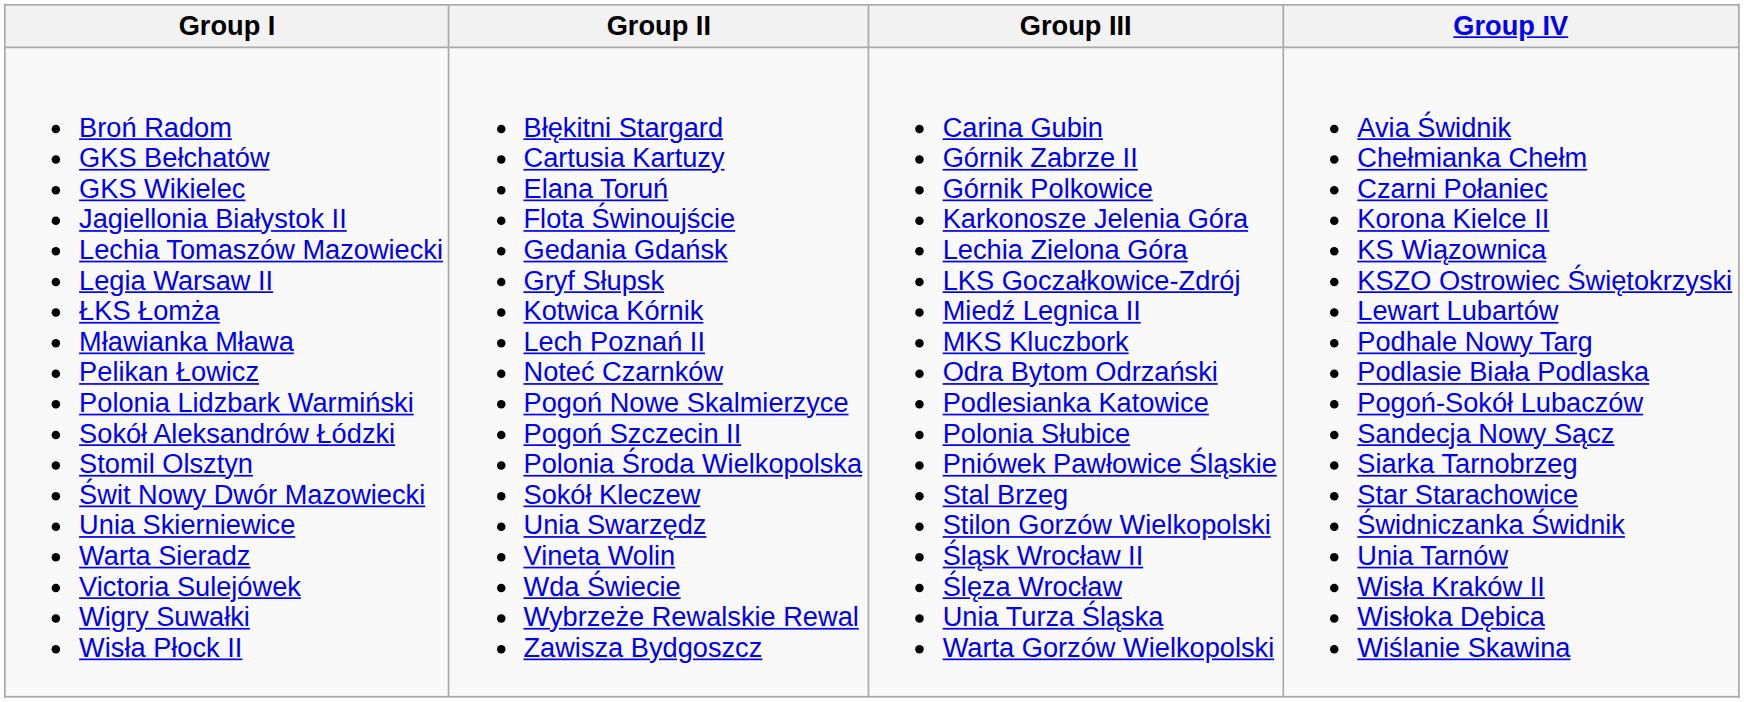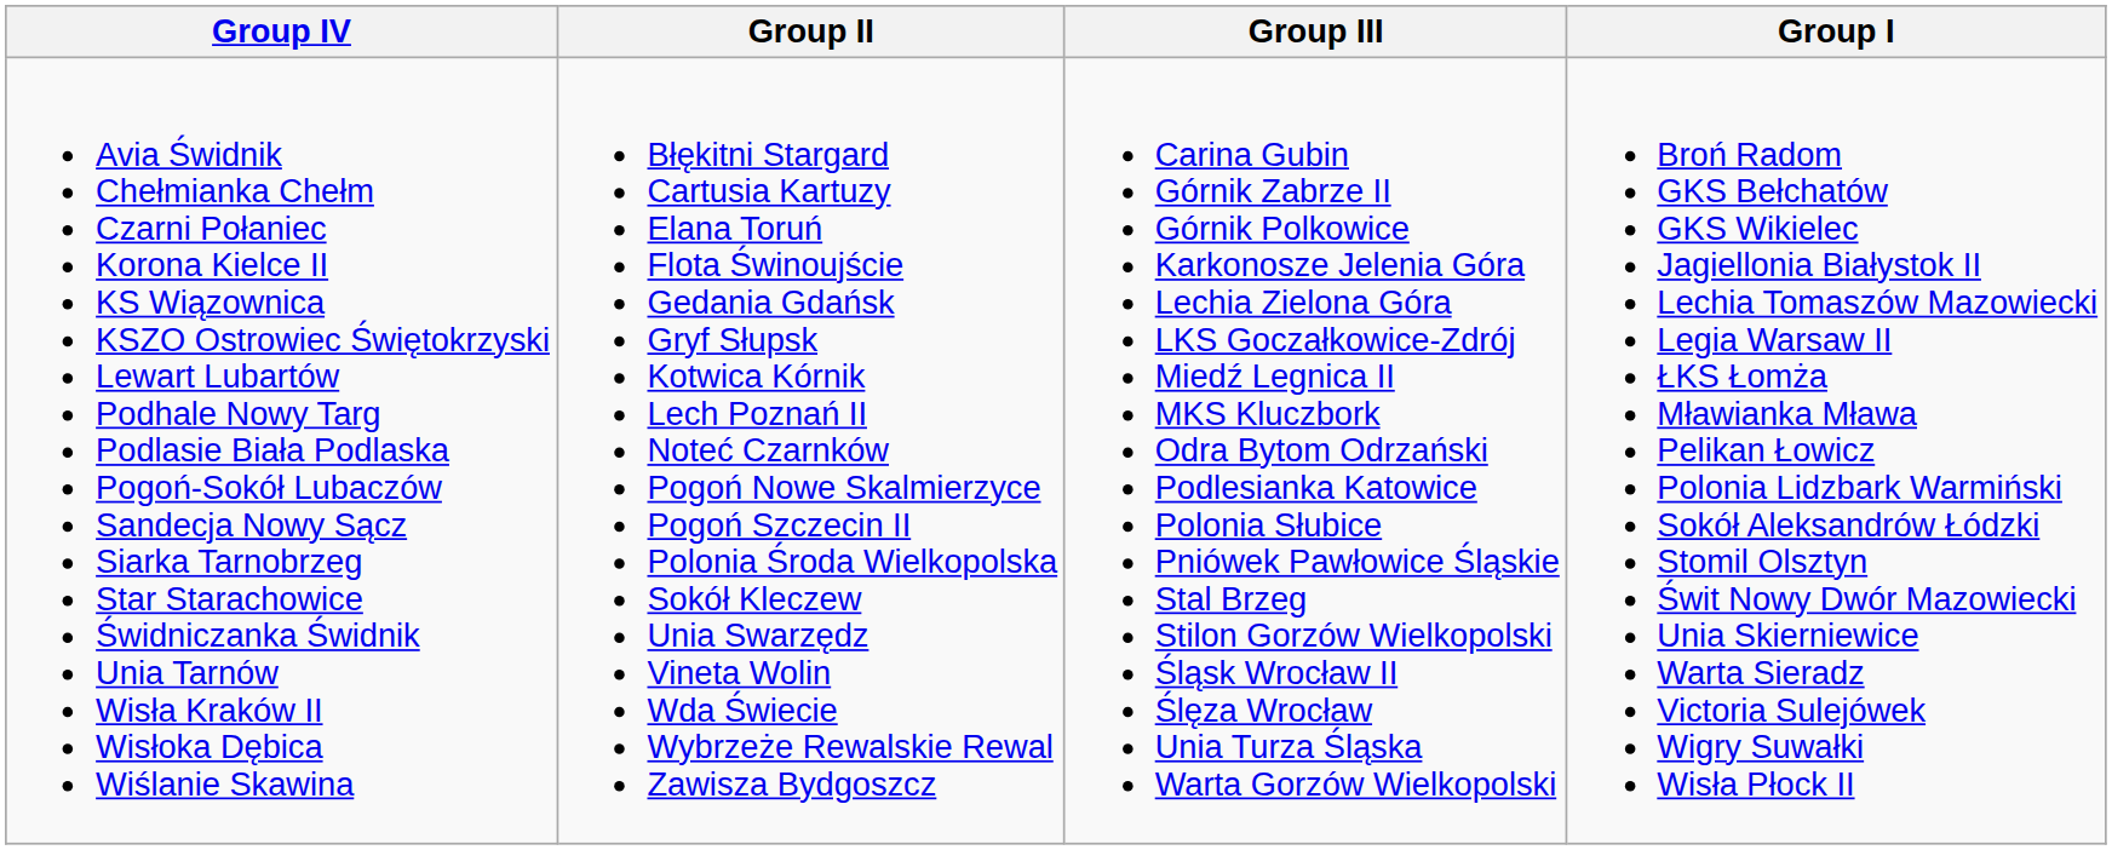columns swapped: Group I <-> Group IV
